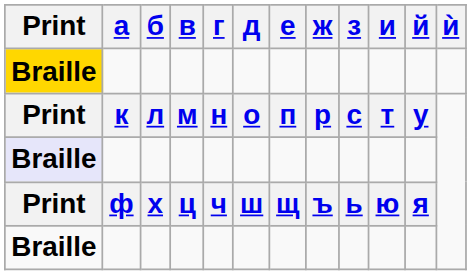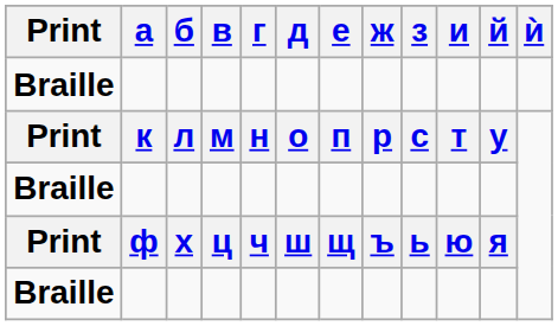row 2 | Print: gold background -> no background
row 4 | Print: lavender background -> no background
